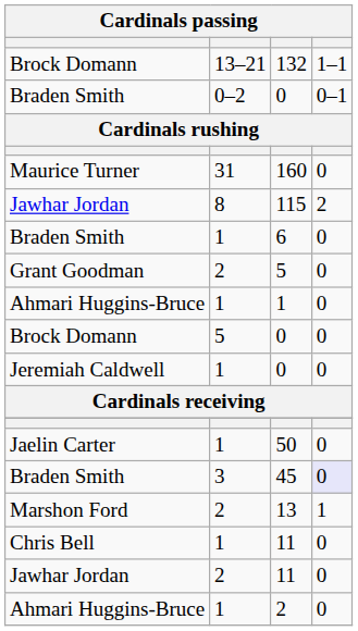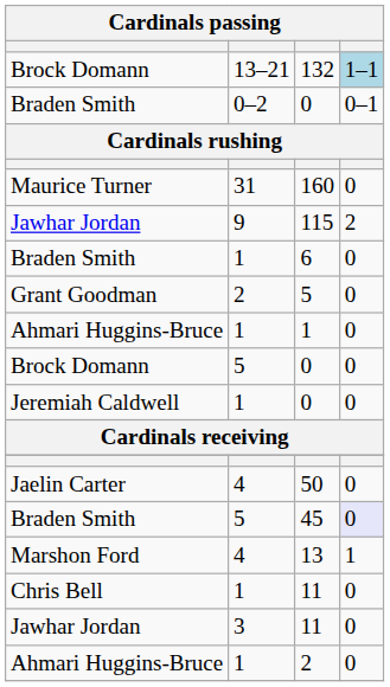132 | column 4: no background -> lightblue background
115 | column 2: 8 -> 9
50 | column 2: 1 -> 4
45 | column 2: 3 -> 5
13 | column 2: 2 -> 4
Jawhar Jordan / 11 | column 2: 2 -> 3
